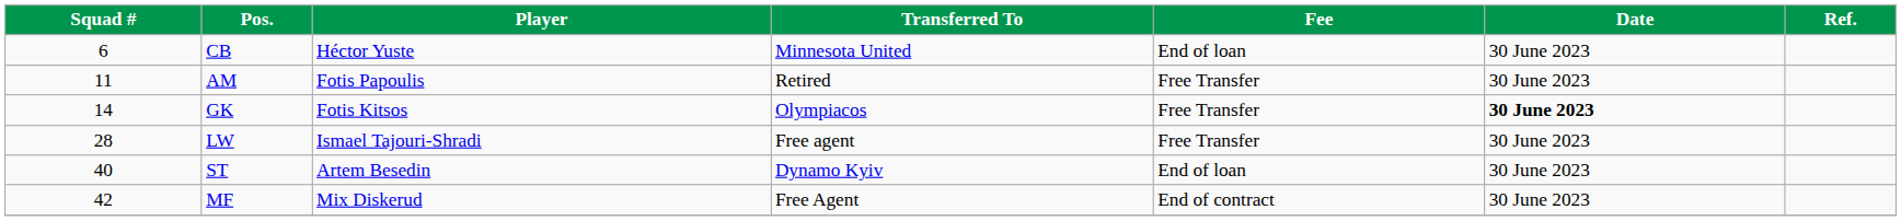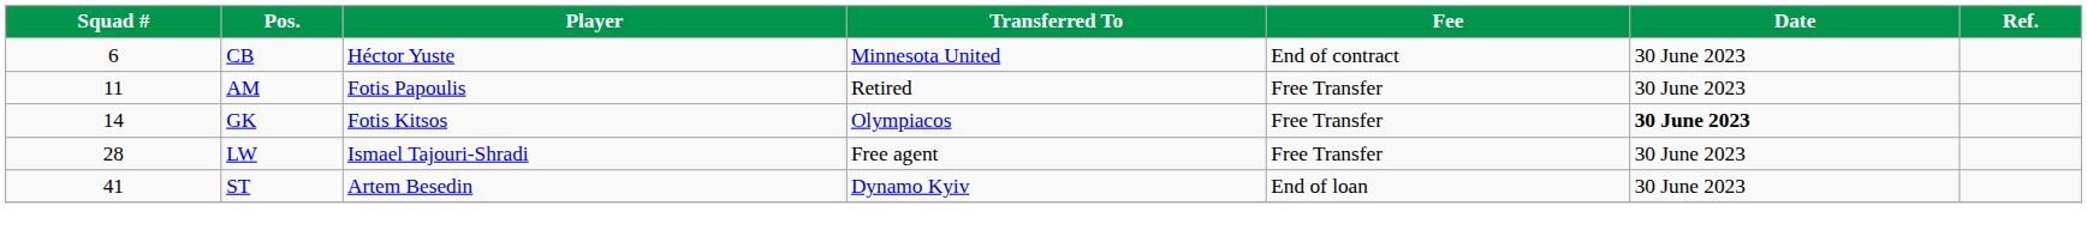CB | Fee: End of loan -> End of contract
ST | Squad #: 40 -> 41
- row: 42 | MF | Mix Diskerud | Free Agent | End of contract | 30 June 2023
